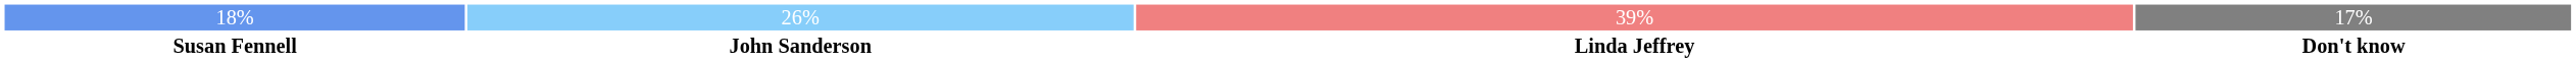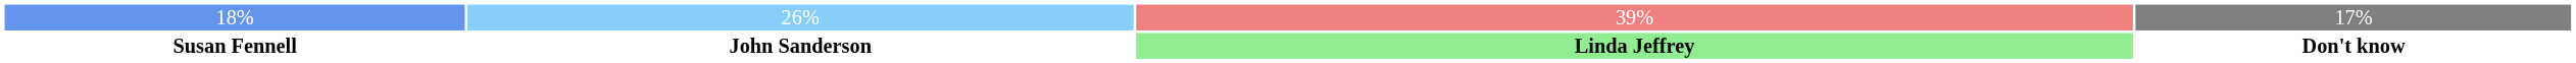Susan Fennell | column 3: no background -> lightgreen background
